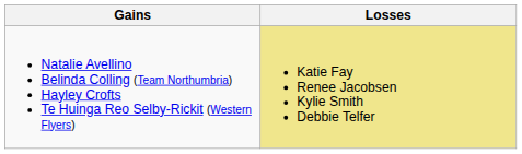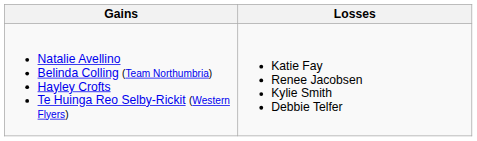row 2 | Losses: khaki background -> no background
